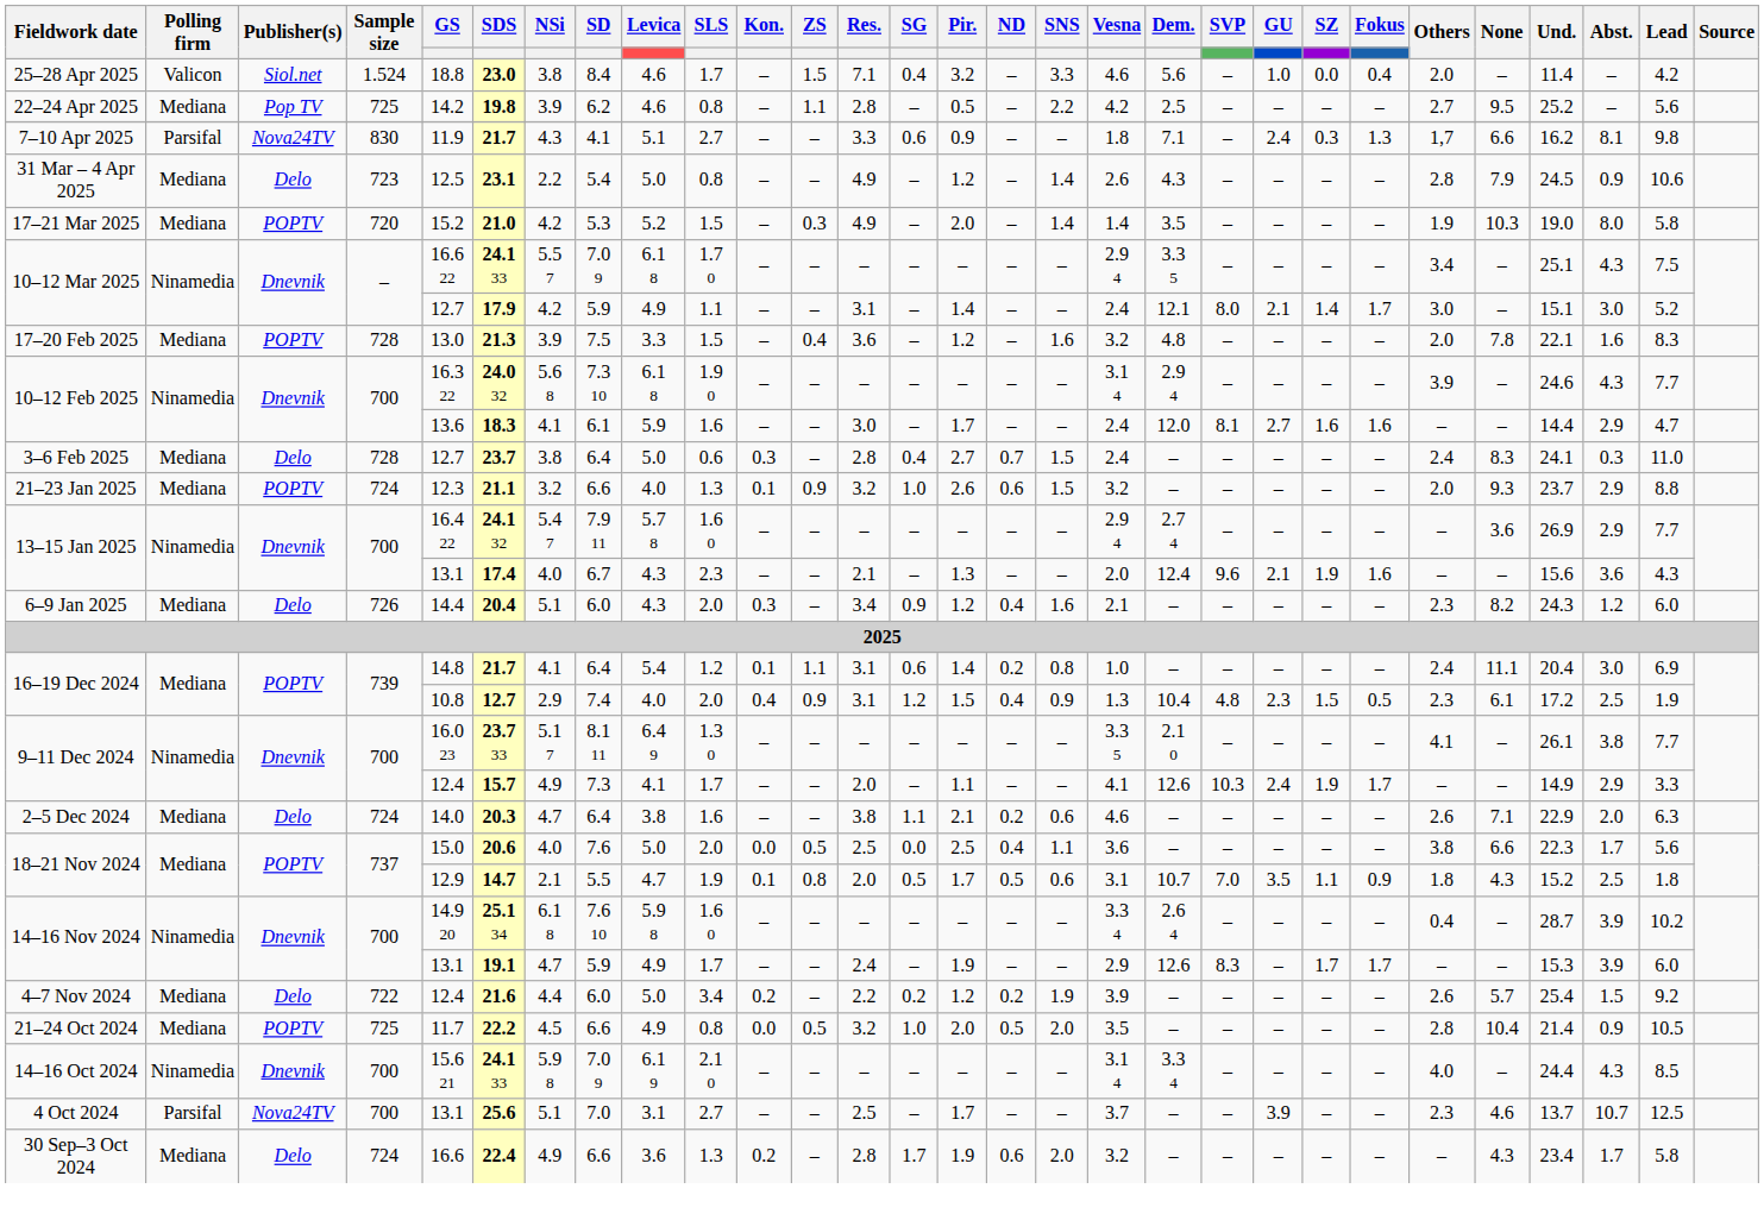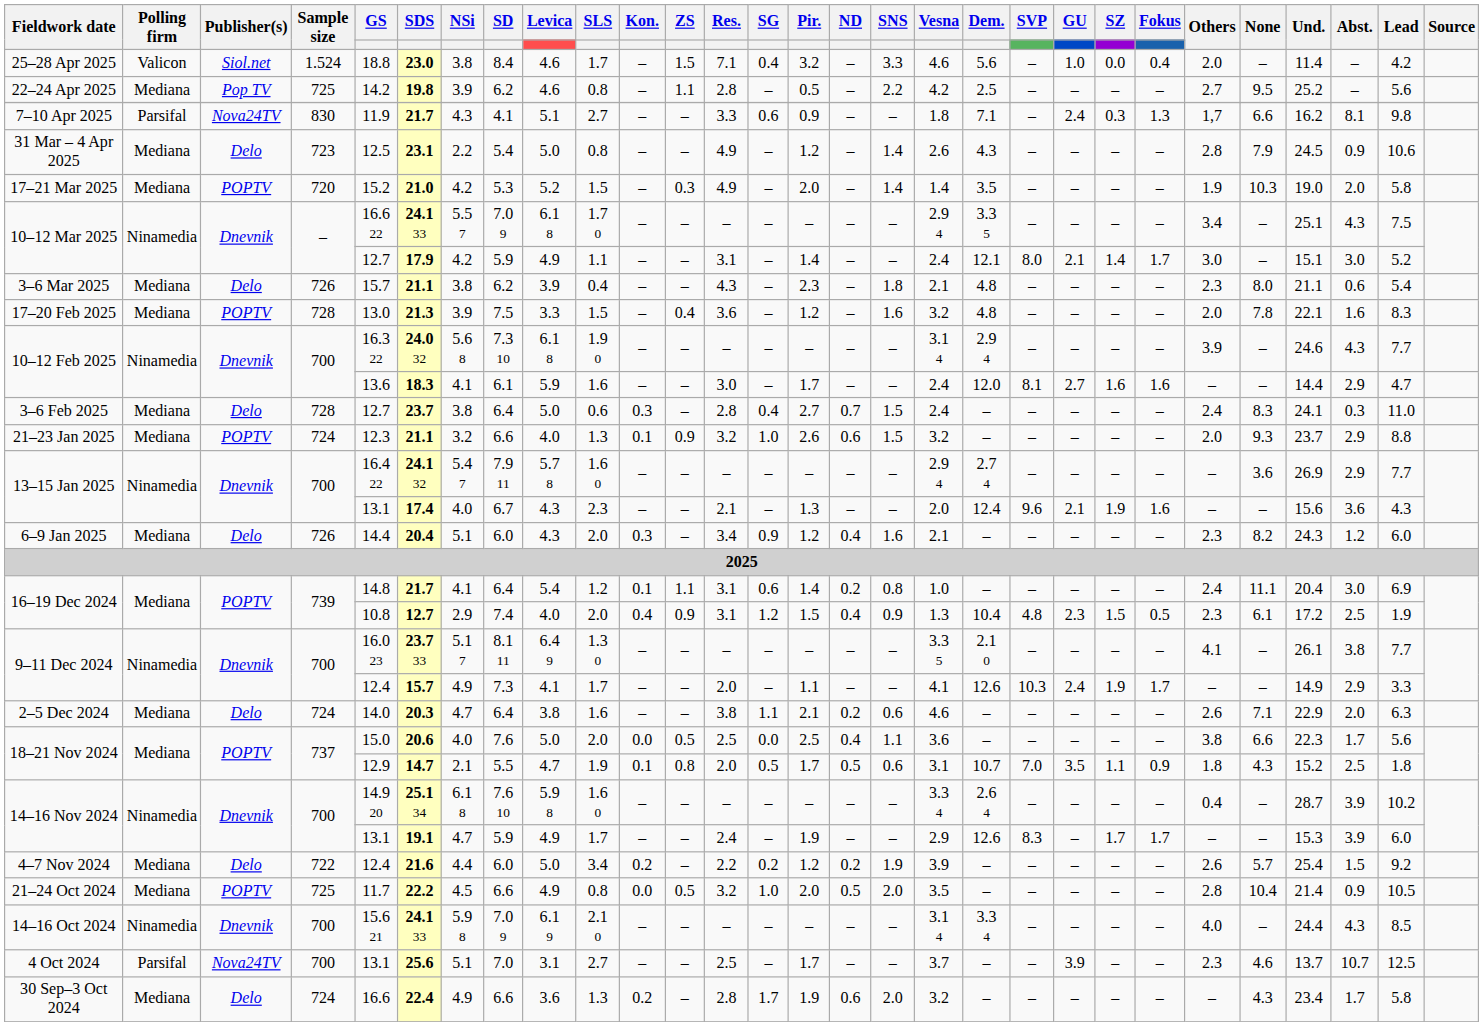17–21 Mar 2025 | Abst.: 8.0 -> 2.0
+ row: 3–6 Mar 2025 | Mediana | Delo | 726 | 15.7 | 21.1 | 3.8 | 6.2 | 3.9 | 0.4 | – | – | 4.3 | – | 2.3 | – | 1.8 | 2.1 | 4.8 | – | – | – | – | 2.3 | 8.0 | 21.1 | 0.6 | 5.4
